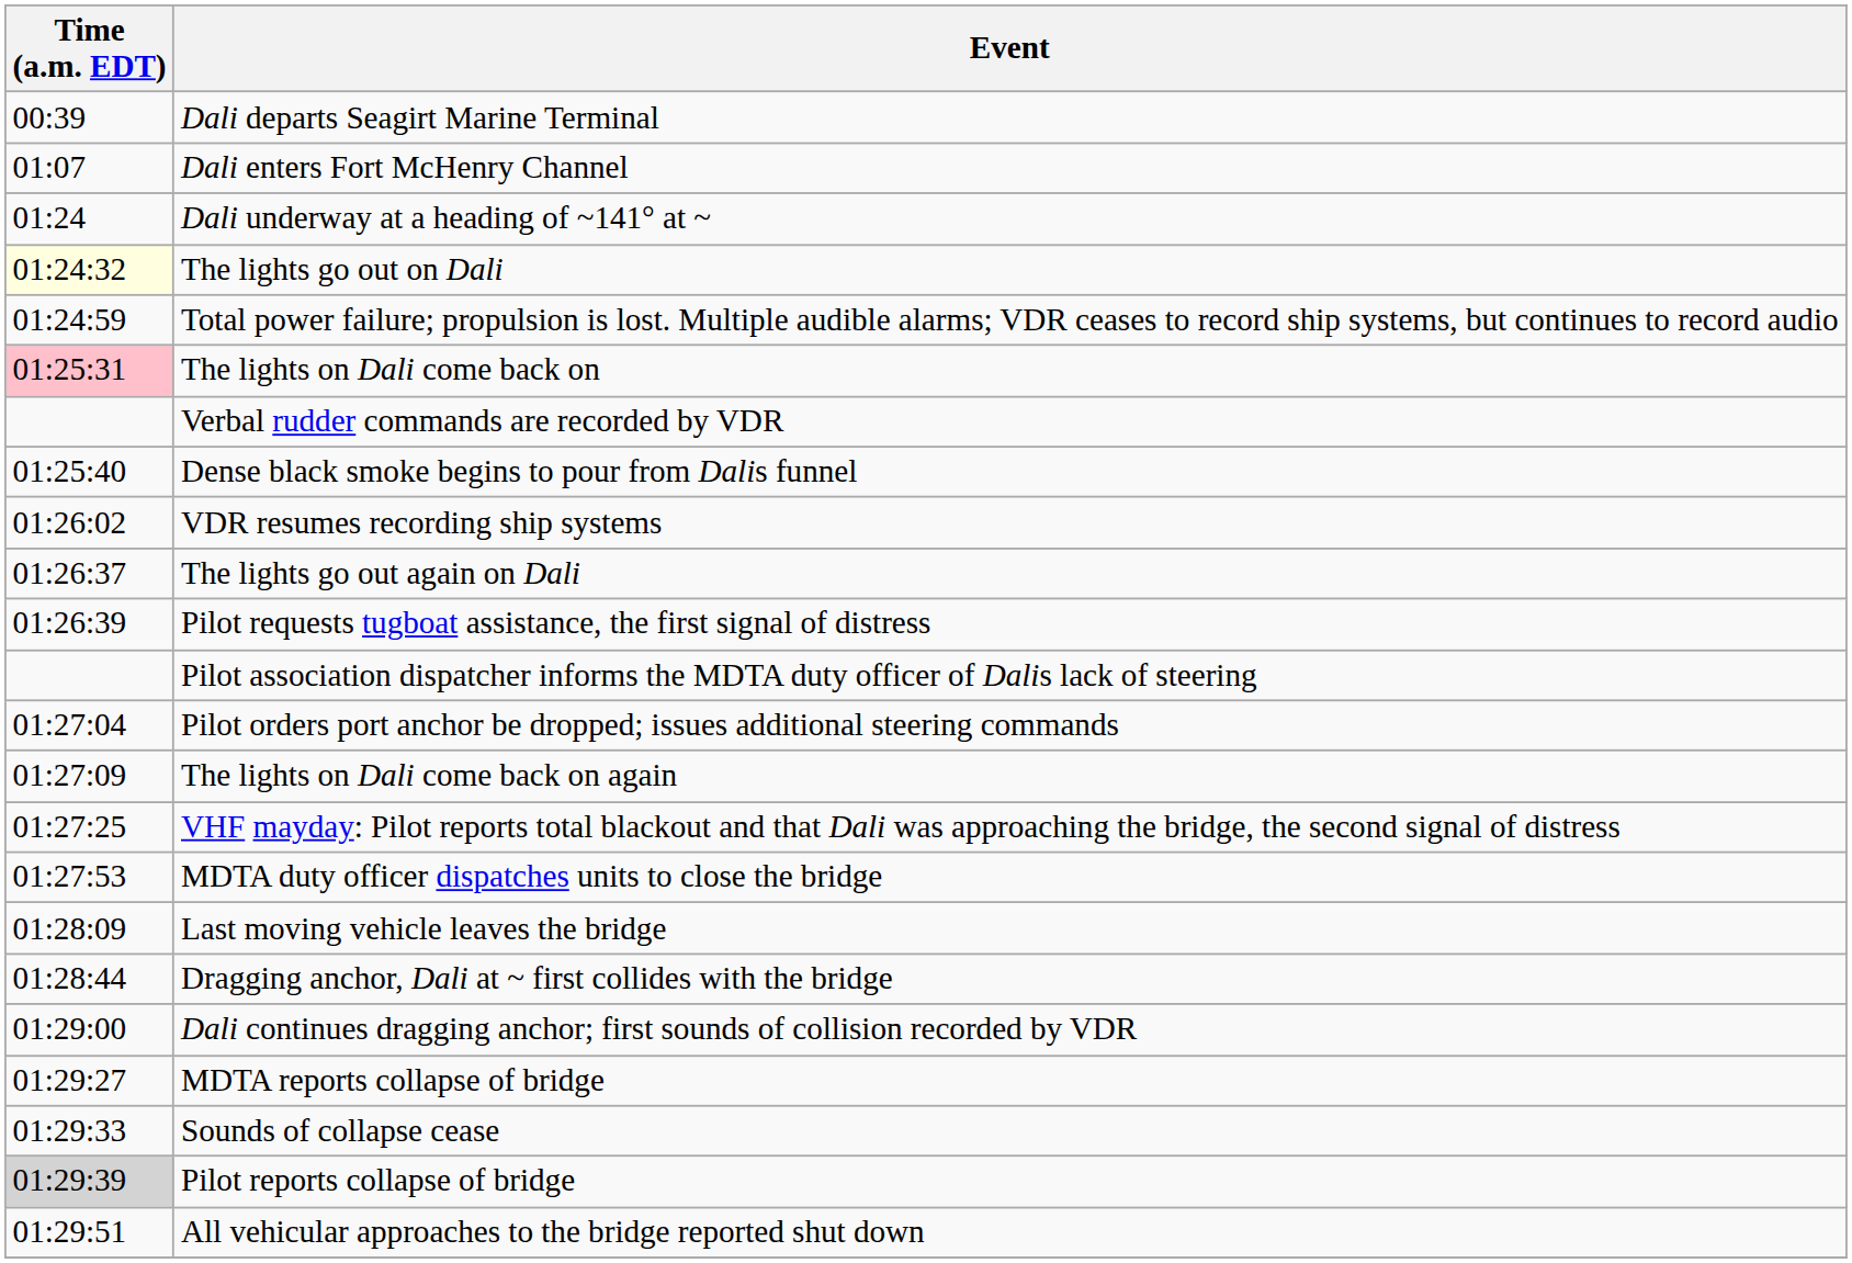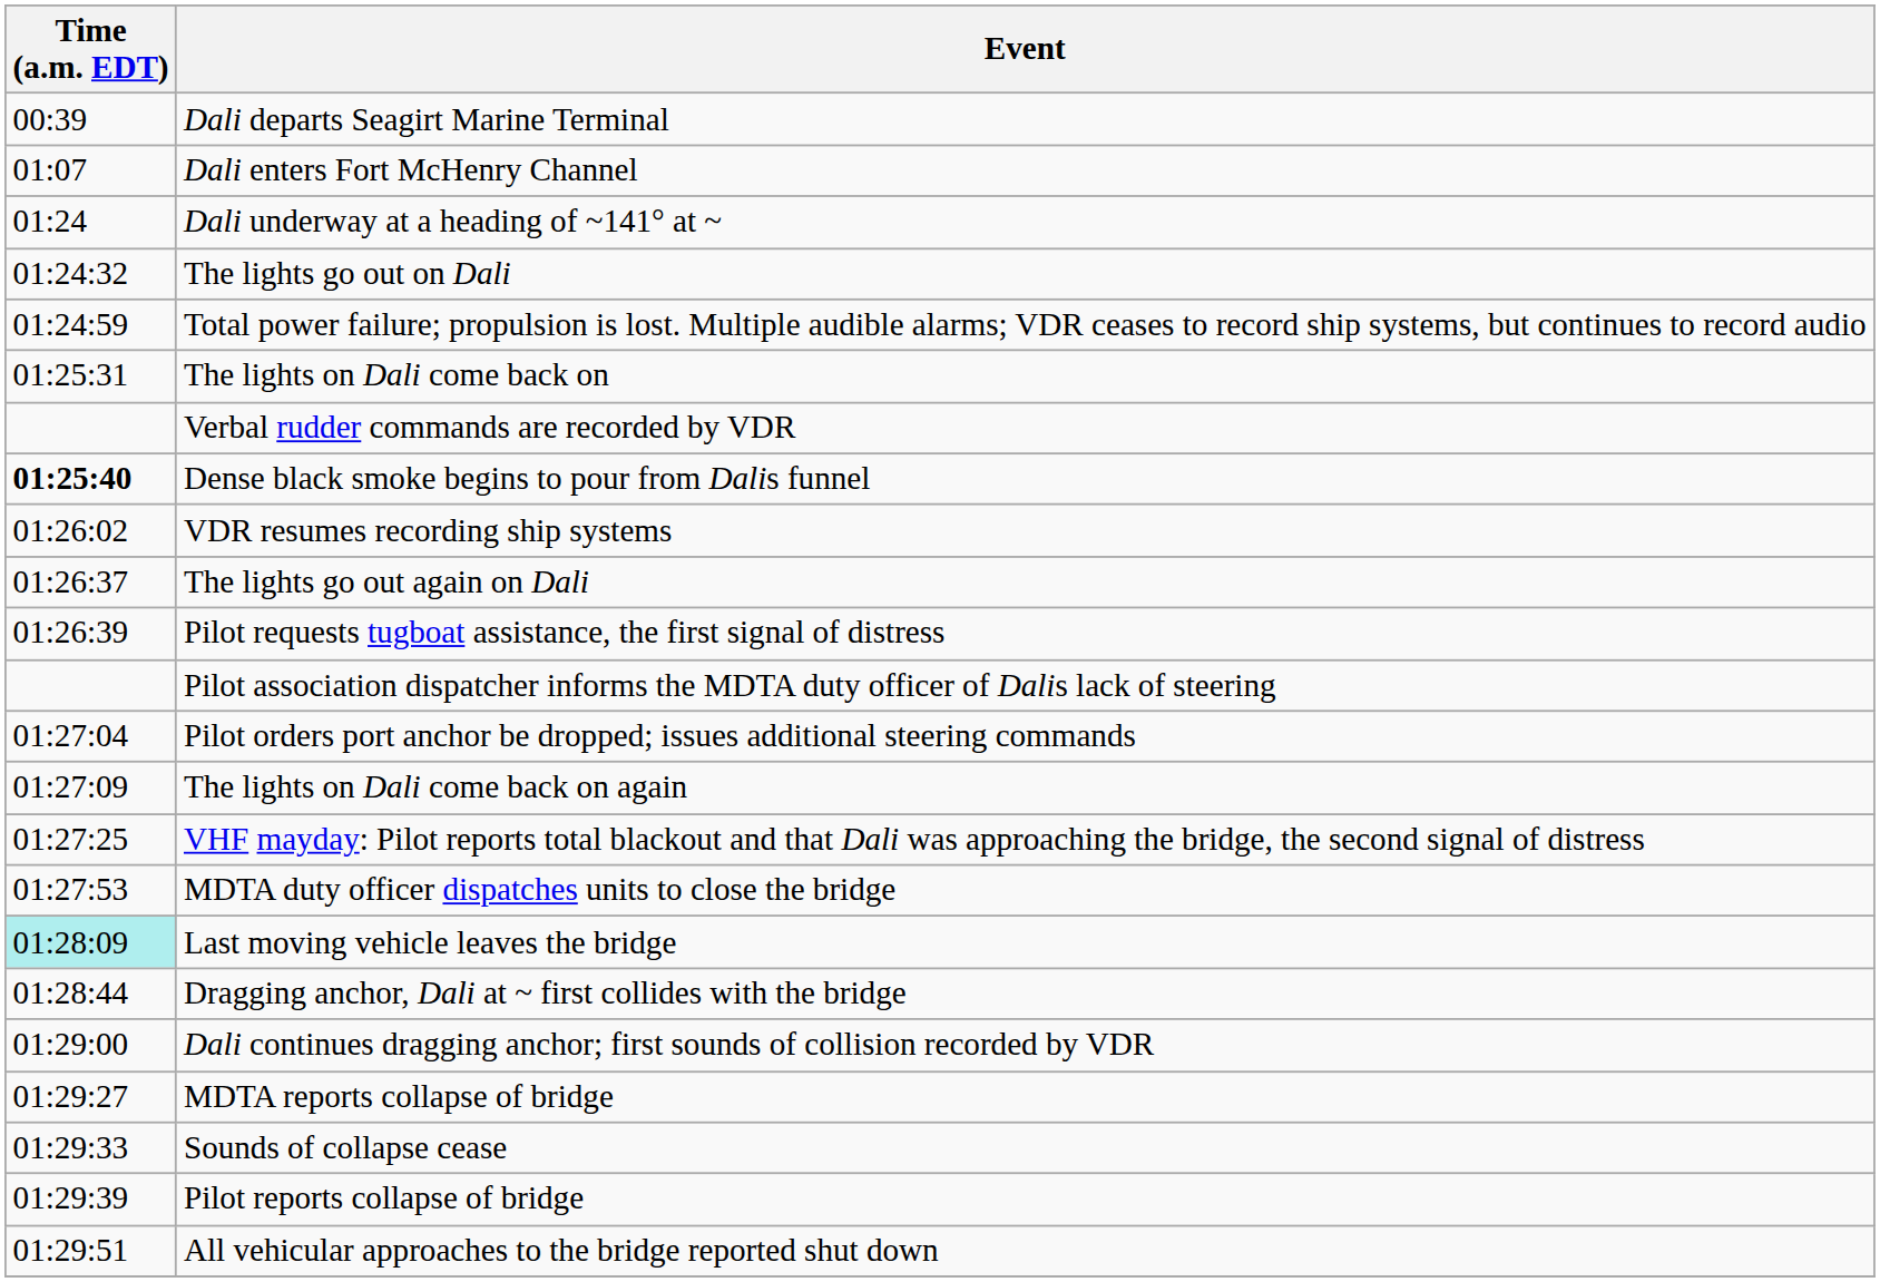The lights go out on Dali | Time (a.m. EDT): lightyellow background -> no background
The lights on Dali come back on | Time (a.m. EDT): pink background -> no background
Dense black smoke begins to pour from Dalis funnel | Time (a.m. EDT): normal -> bold
Last moving vehicle leaves the bridge | Time (a.m. EDT): no background -> paleturquoise background
Pilot reports collapse of bridge | Time (a.m. EDT): lightgrey background -> no background
